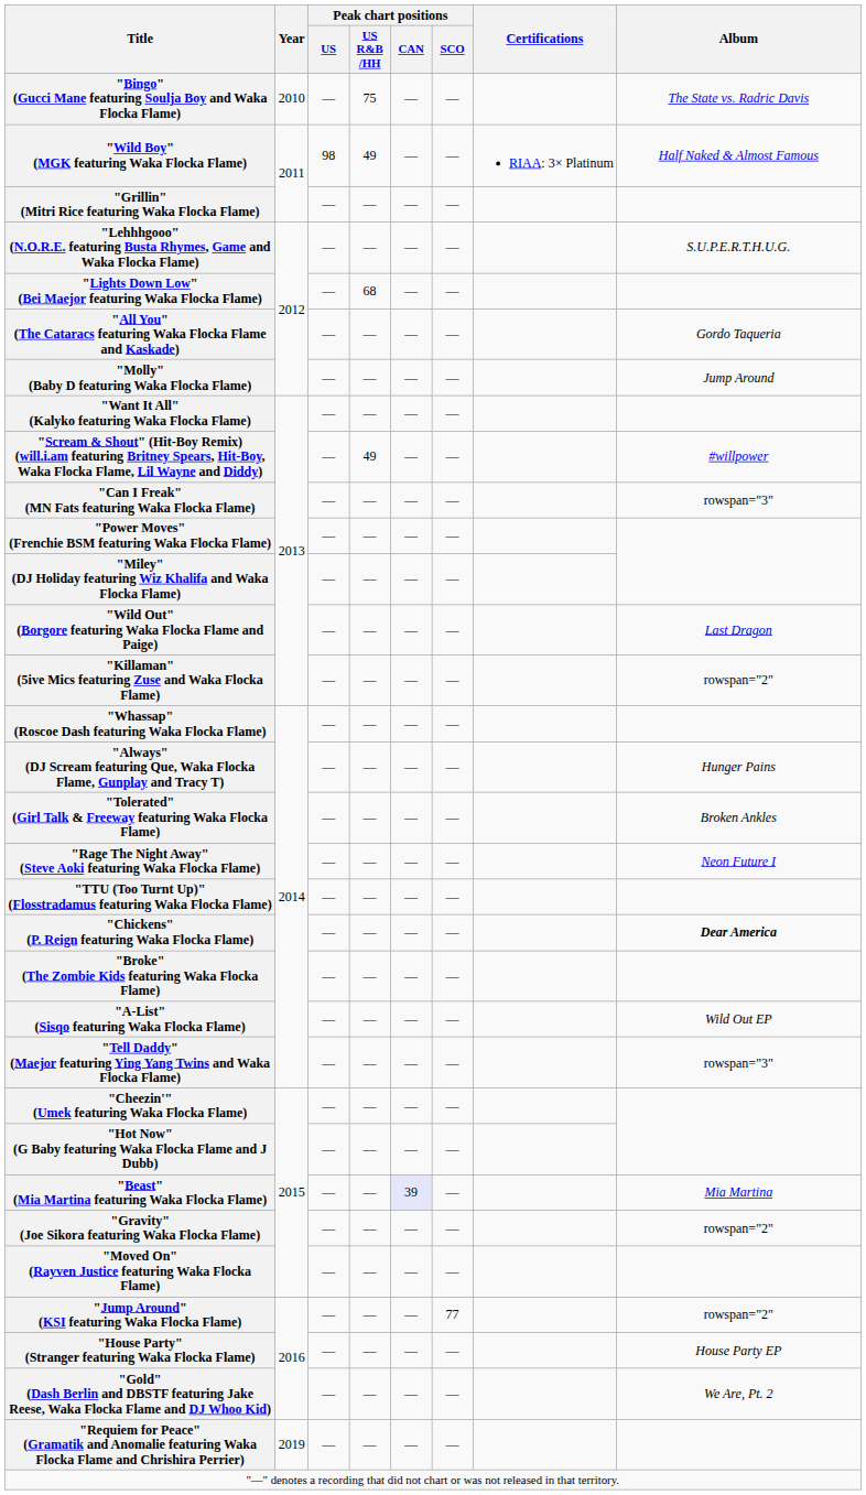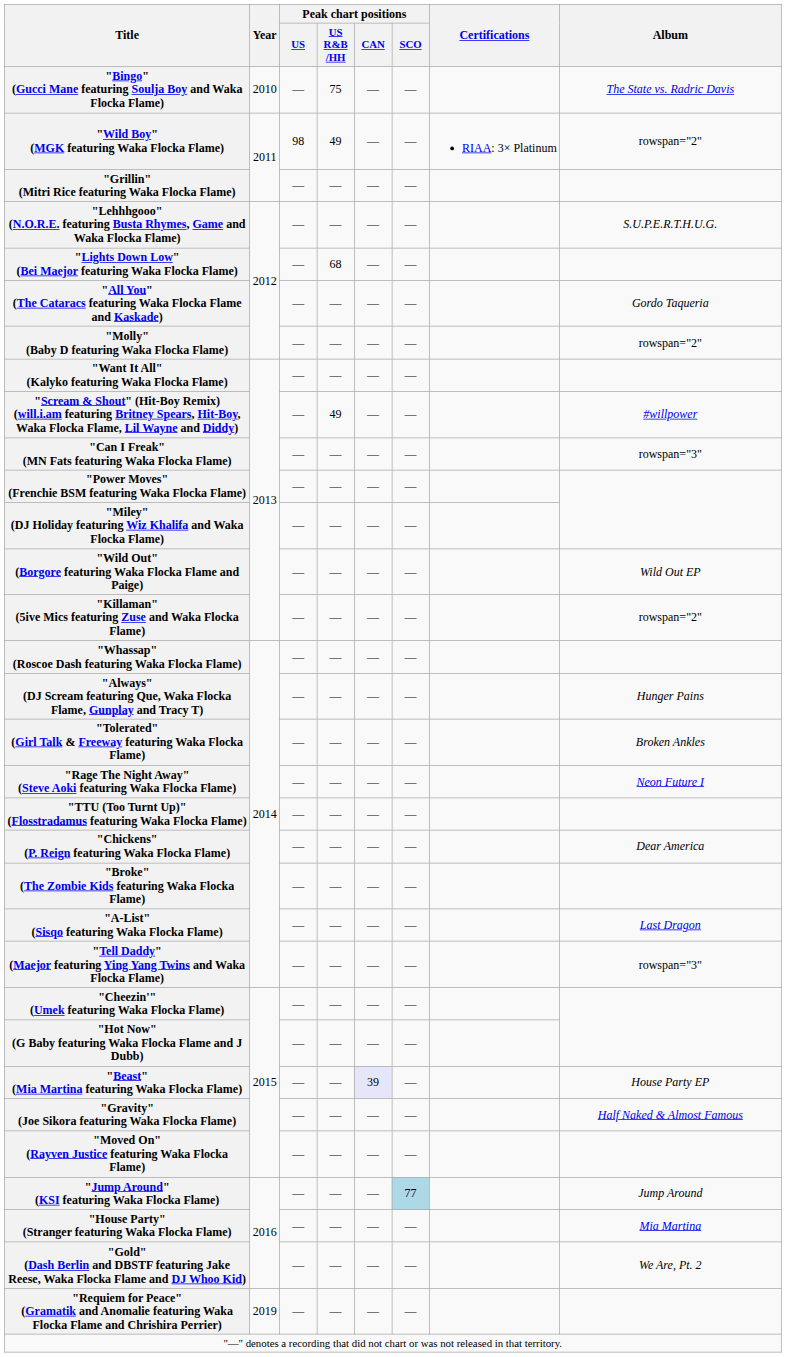"Wild Boy" (MGK featuring Waka Flocka Flame) | Album: Half Naked & Almost Famous -> rowspan="2"
"Molly" (Baby D featuring Waka Flocka Flame) | Album: Jump Around -> rowspan="2"
"Wild Out" (Borgore featuring Waka Flocka Flame and Paige) | Album: Last Dragon -> Wild Out EP
"Chickens" (P. Reign featuring Waka Flocka Flame) | Album: bold -> normal
"A-List" (Sisqo featuring Waka Flocka Flame) | Album: Wild Out EP -> Last Dragon
"Beast" (Mia Martina featuring Waka Flocka Flame) | Album: Mia Martina -> House Party EP
"Gravity" (Joe Sikora featuring Waka Flocka Flame) | Album: rowspan="2" -> Half Naked & Almost Famous
"Jump Around" (KSI featuring Waka Flocka Flame) | Peak chart positions / SCO: no background -> lightblue background
"Jump Around" (KSI featuring Waka Flocka Flame) | Album: rowspan="2" -> Jump Around
"House Party" (Stranger featuring Waka Flocka Flame) | Album: House Party EP -> Mia Martina
